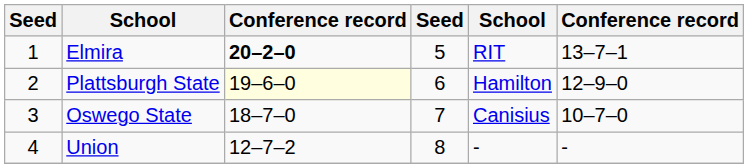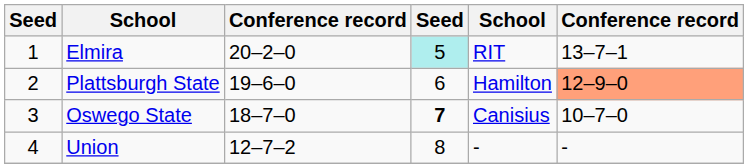Elmira | column 3: bold -> normal
Elmira | column 4: no background -> paleturquoise background
Plattsburgh State | column 3: lightyellow background -> no background
Plattsburgh State | column 6: no background -> lightsalmon background
Oswego State | column 4: normal -> bold
